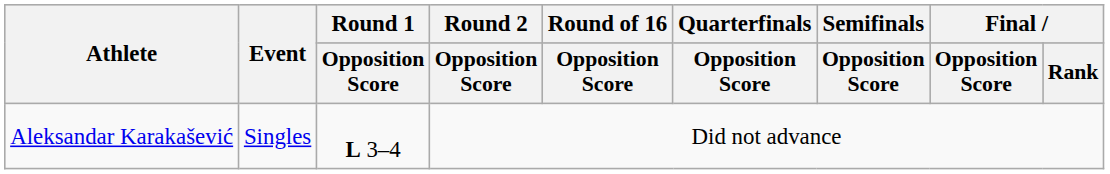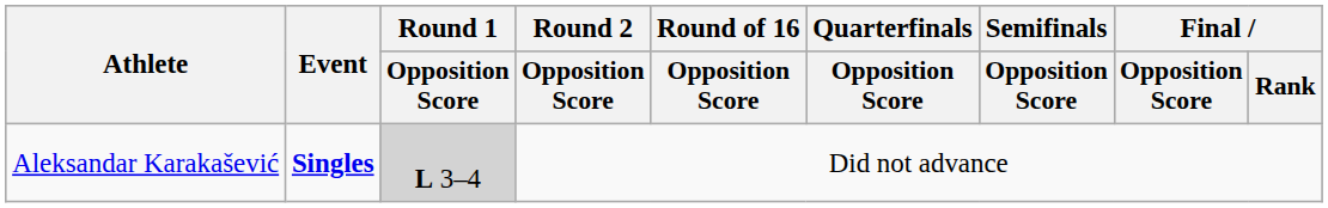Aleksandar Karakašević | Event: normal -> bold
Aleksandar Karakašević | Round 1 / Opposition Score: no background -> lightgrey background
